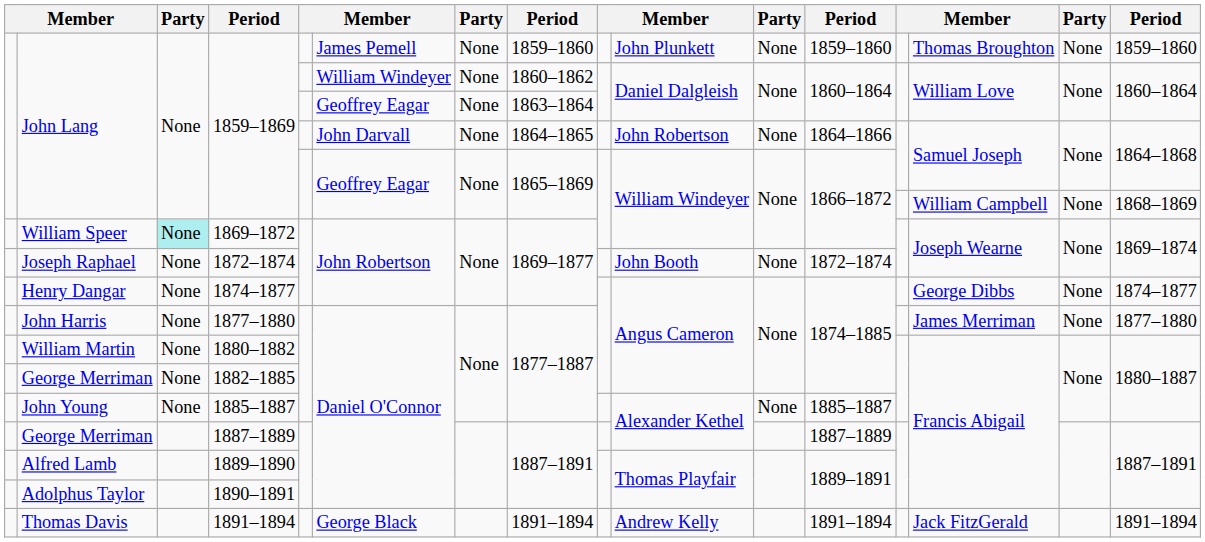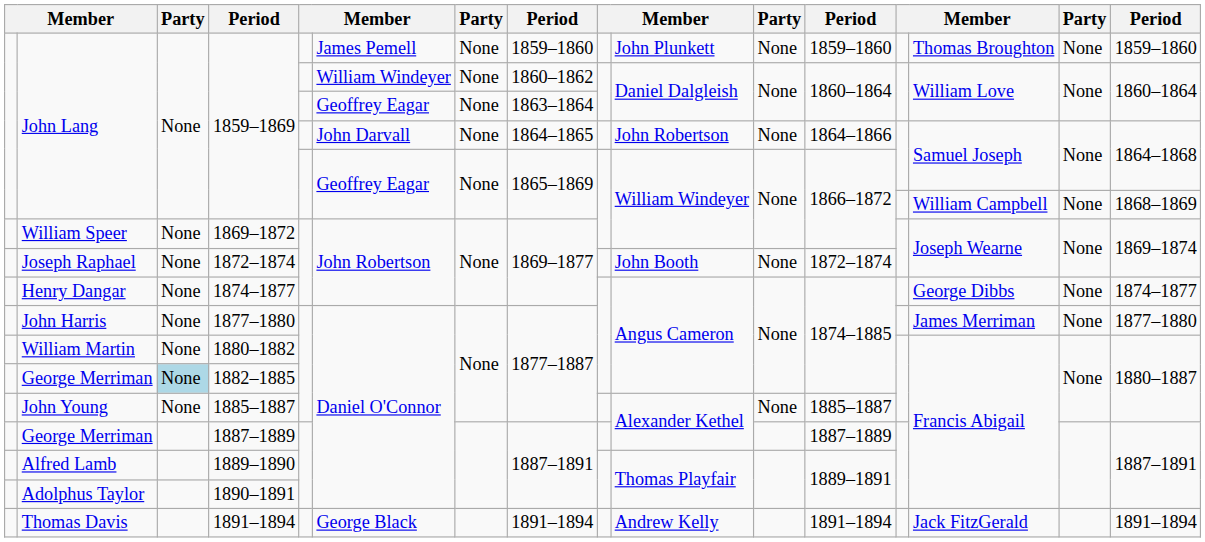1869–1872 | column 3: paleturquoise background -> no background
1882–1885 | column 3: no background -> lightblue background
